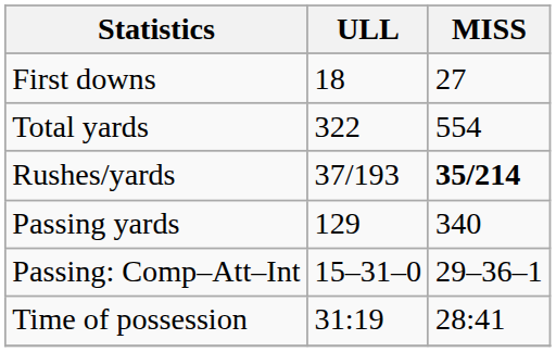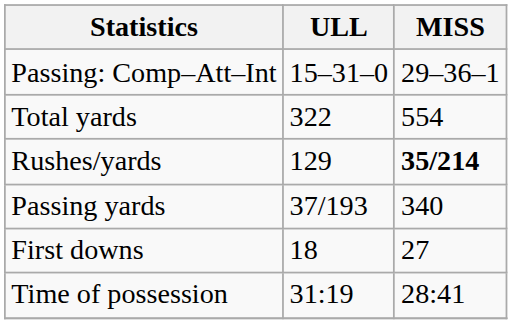rows swapped: First downs <-> Passing: Comp–Att–Int
Rushes/yards | ULL: 37/193 -> 129
Passing yards | ULL: 129 -> 37/193
